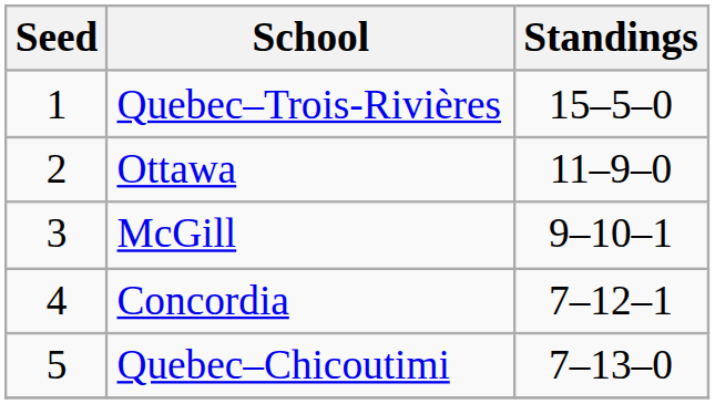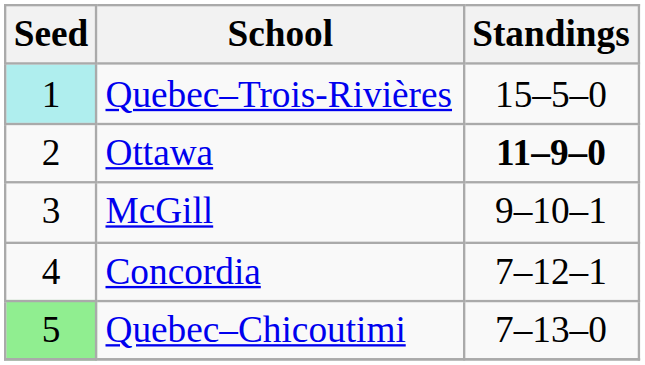Quebec–Trois-Rivières | Seed: no background -> paleturquoise background
Ottawa | Standings: normal -> bold
Quebec–Chicoutimi | Seed: no background -> lightgreen background
